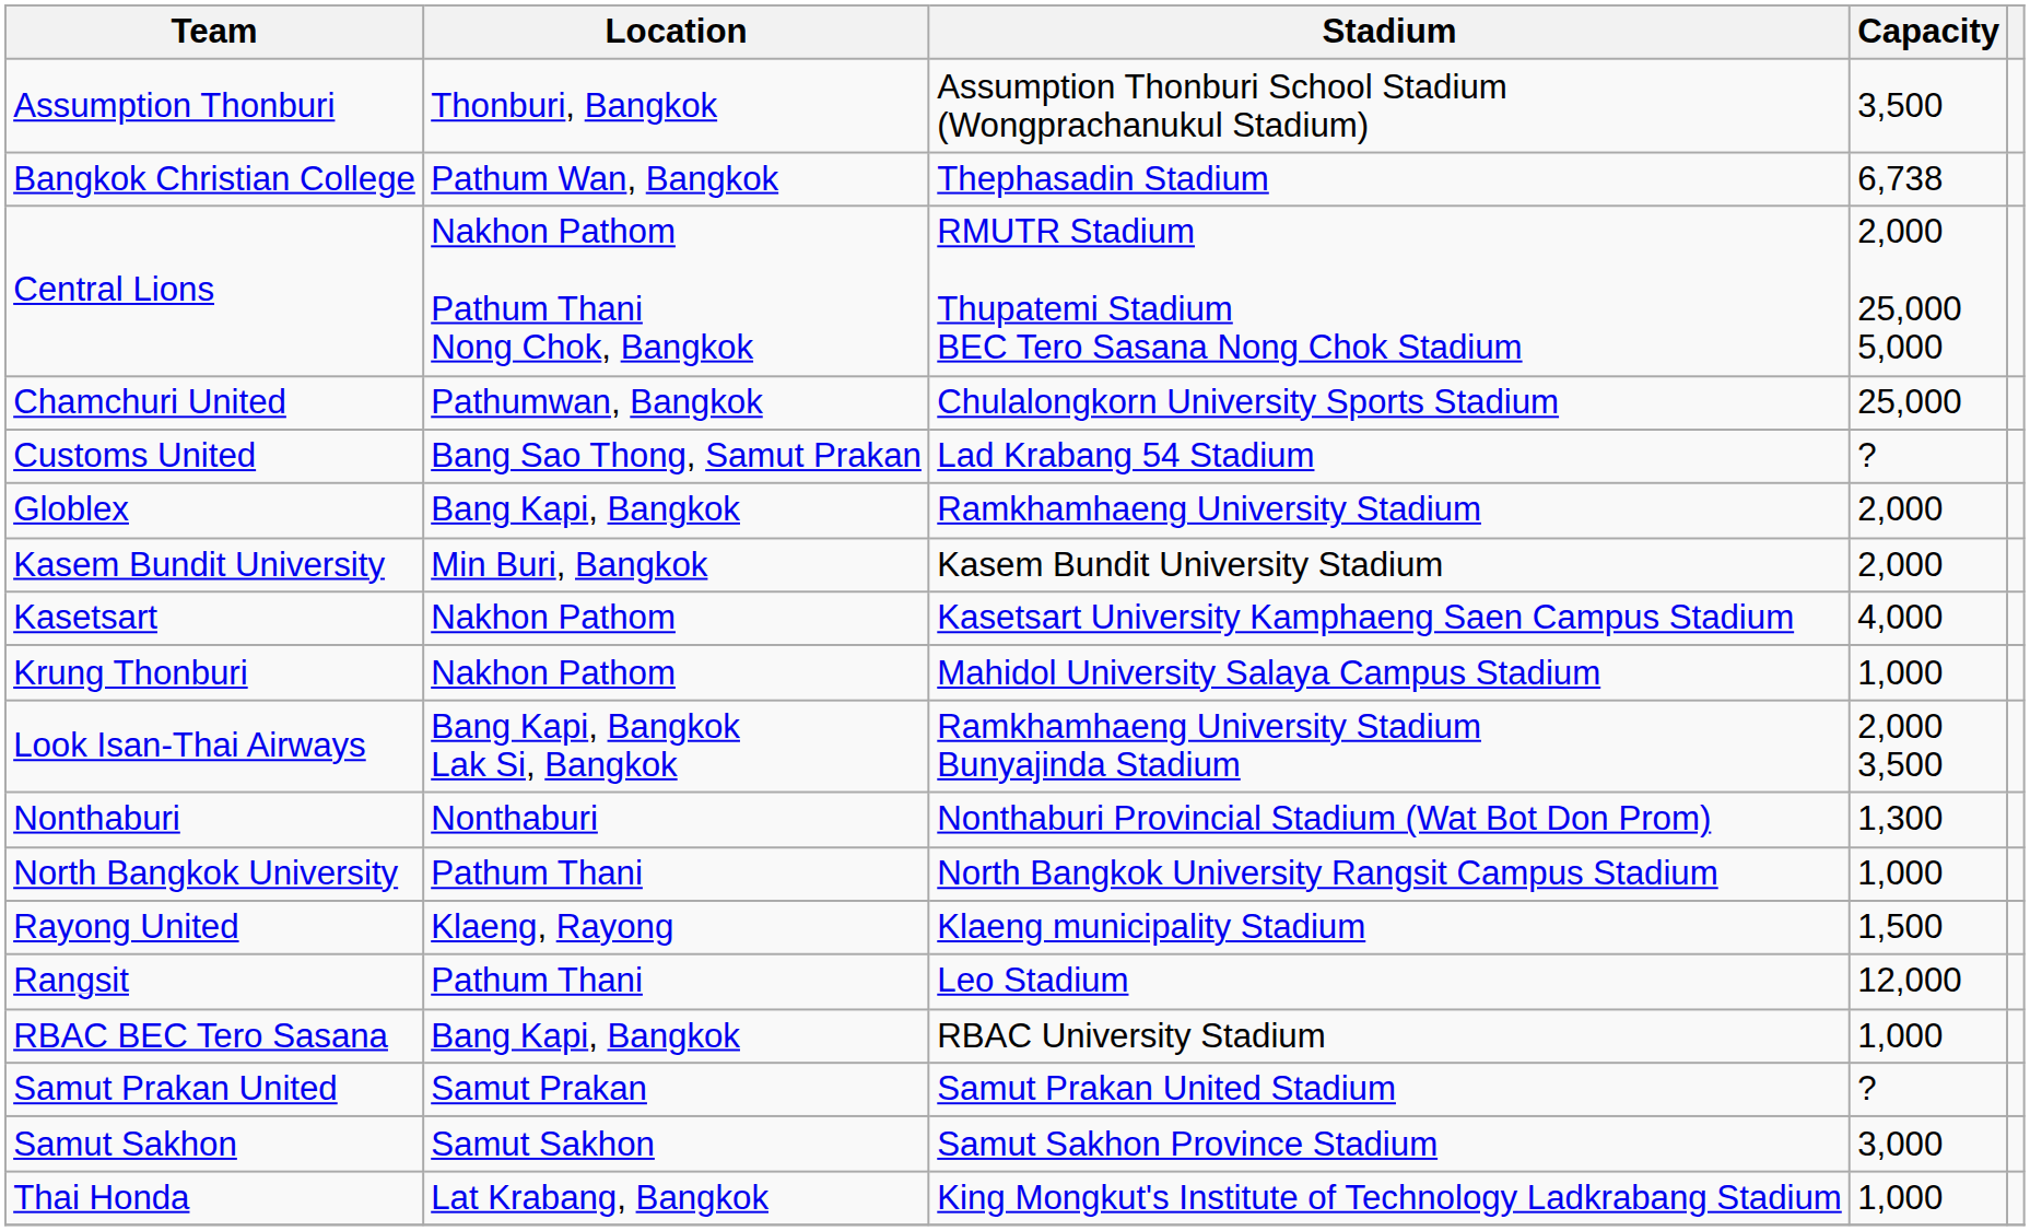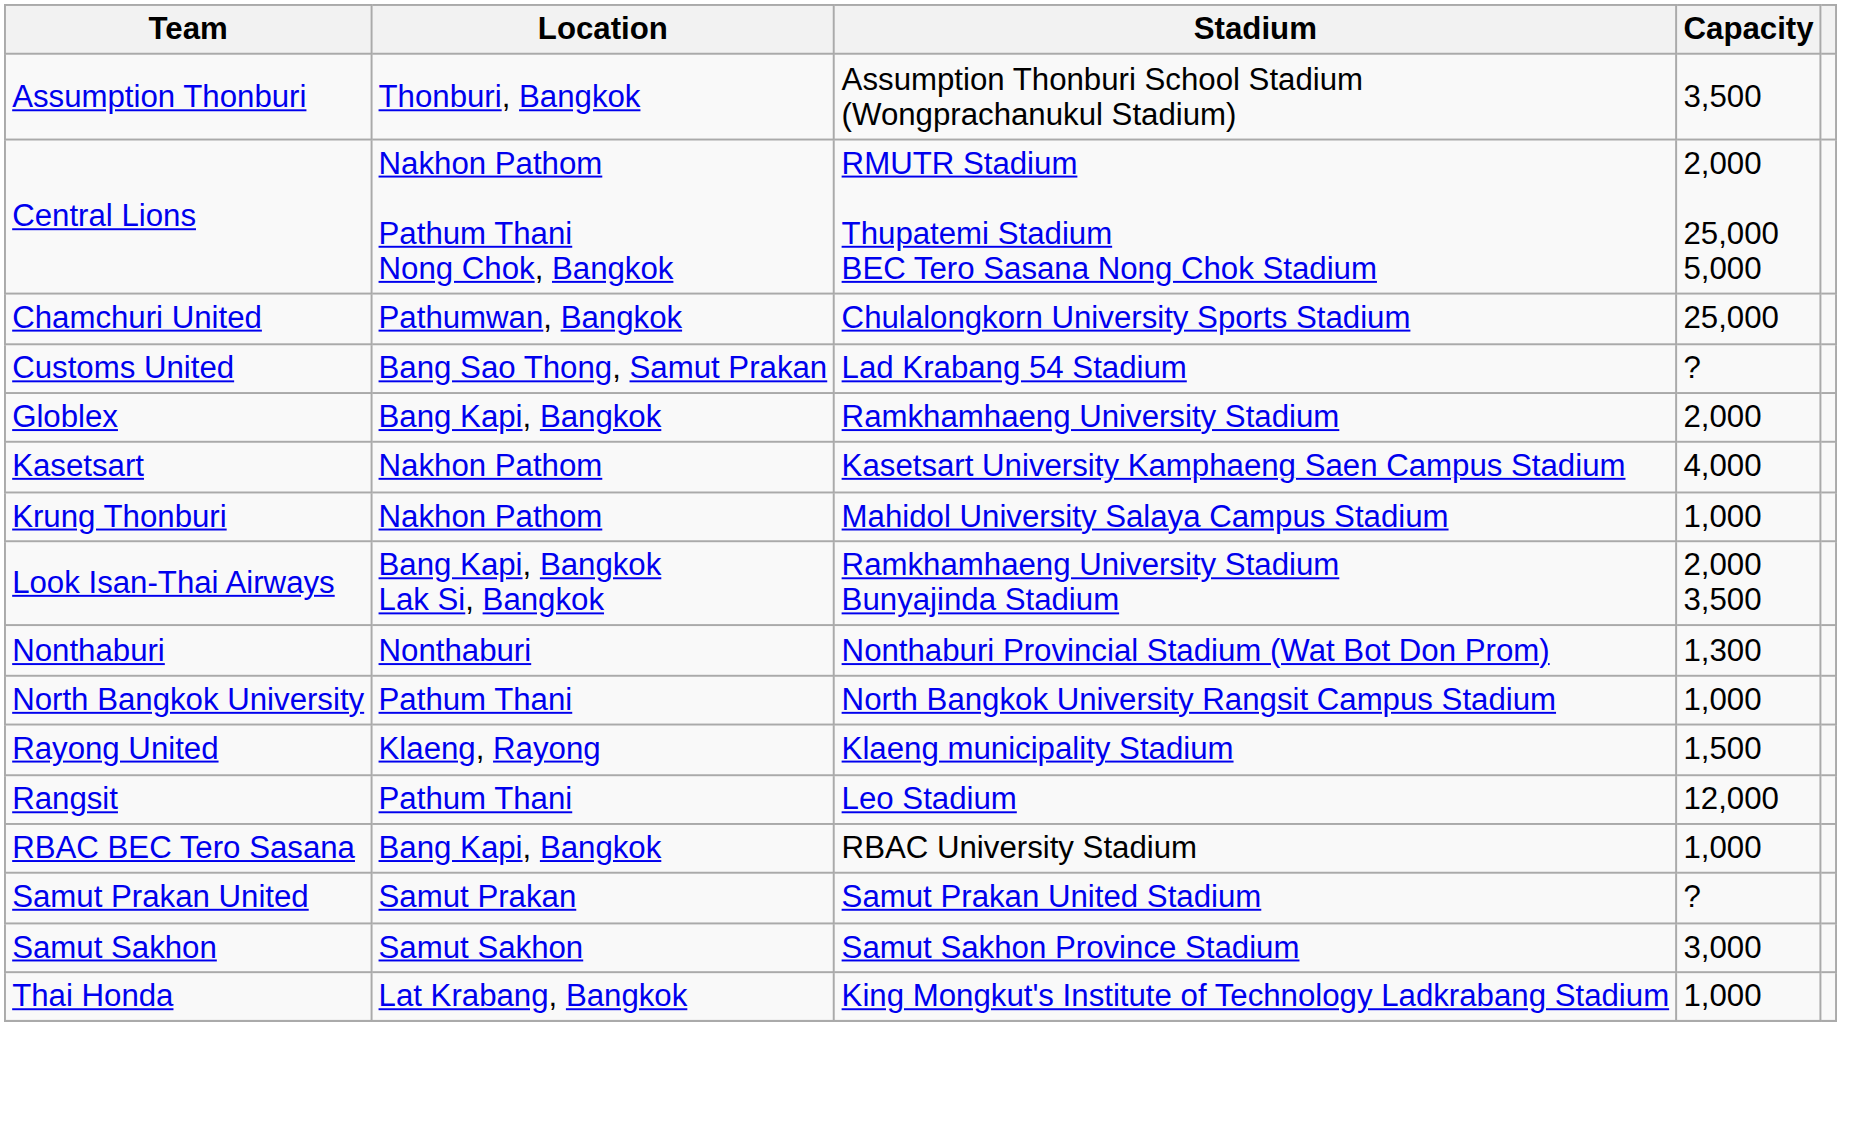- row: Bangkok Christian College | Pathum Wan, Bangkok | Thephasadin Stadium | 6,738
- row: Kasem Bundit University | Min Buri, Bangkok | Kasem Bundit University Stadium | 2,000
